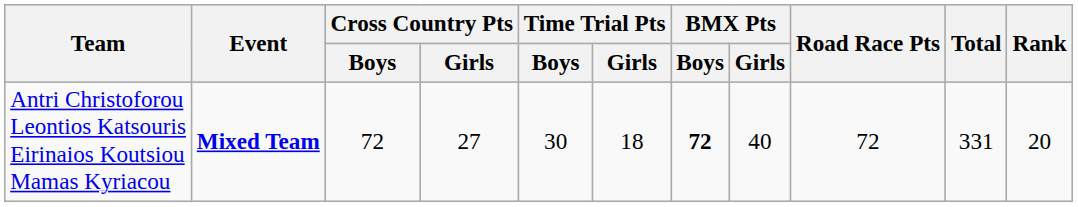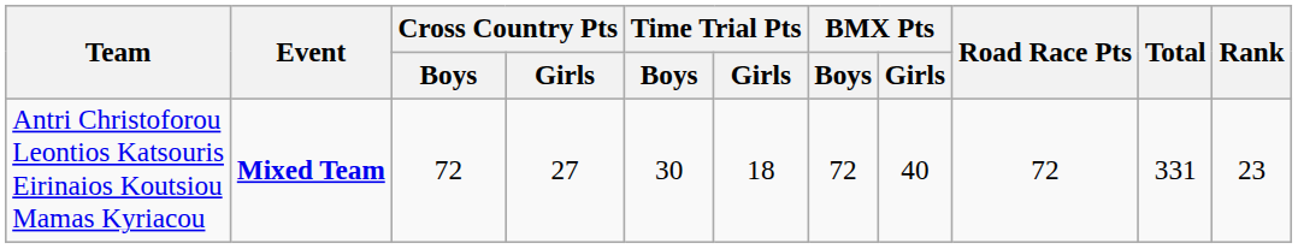row 3 | BMX Pts / Boys: bold -> normal
row 3 | Rank: 20 -> 23
